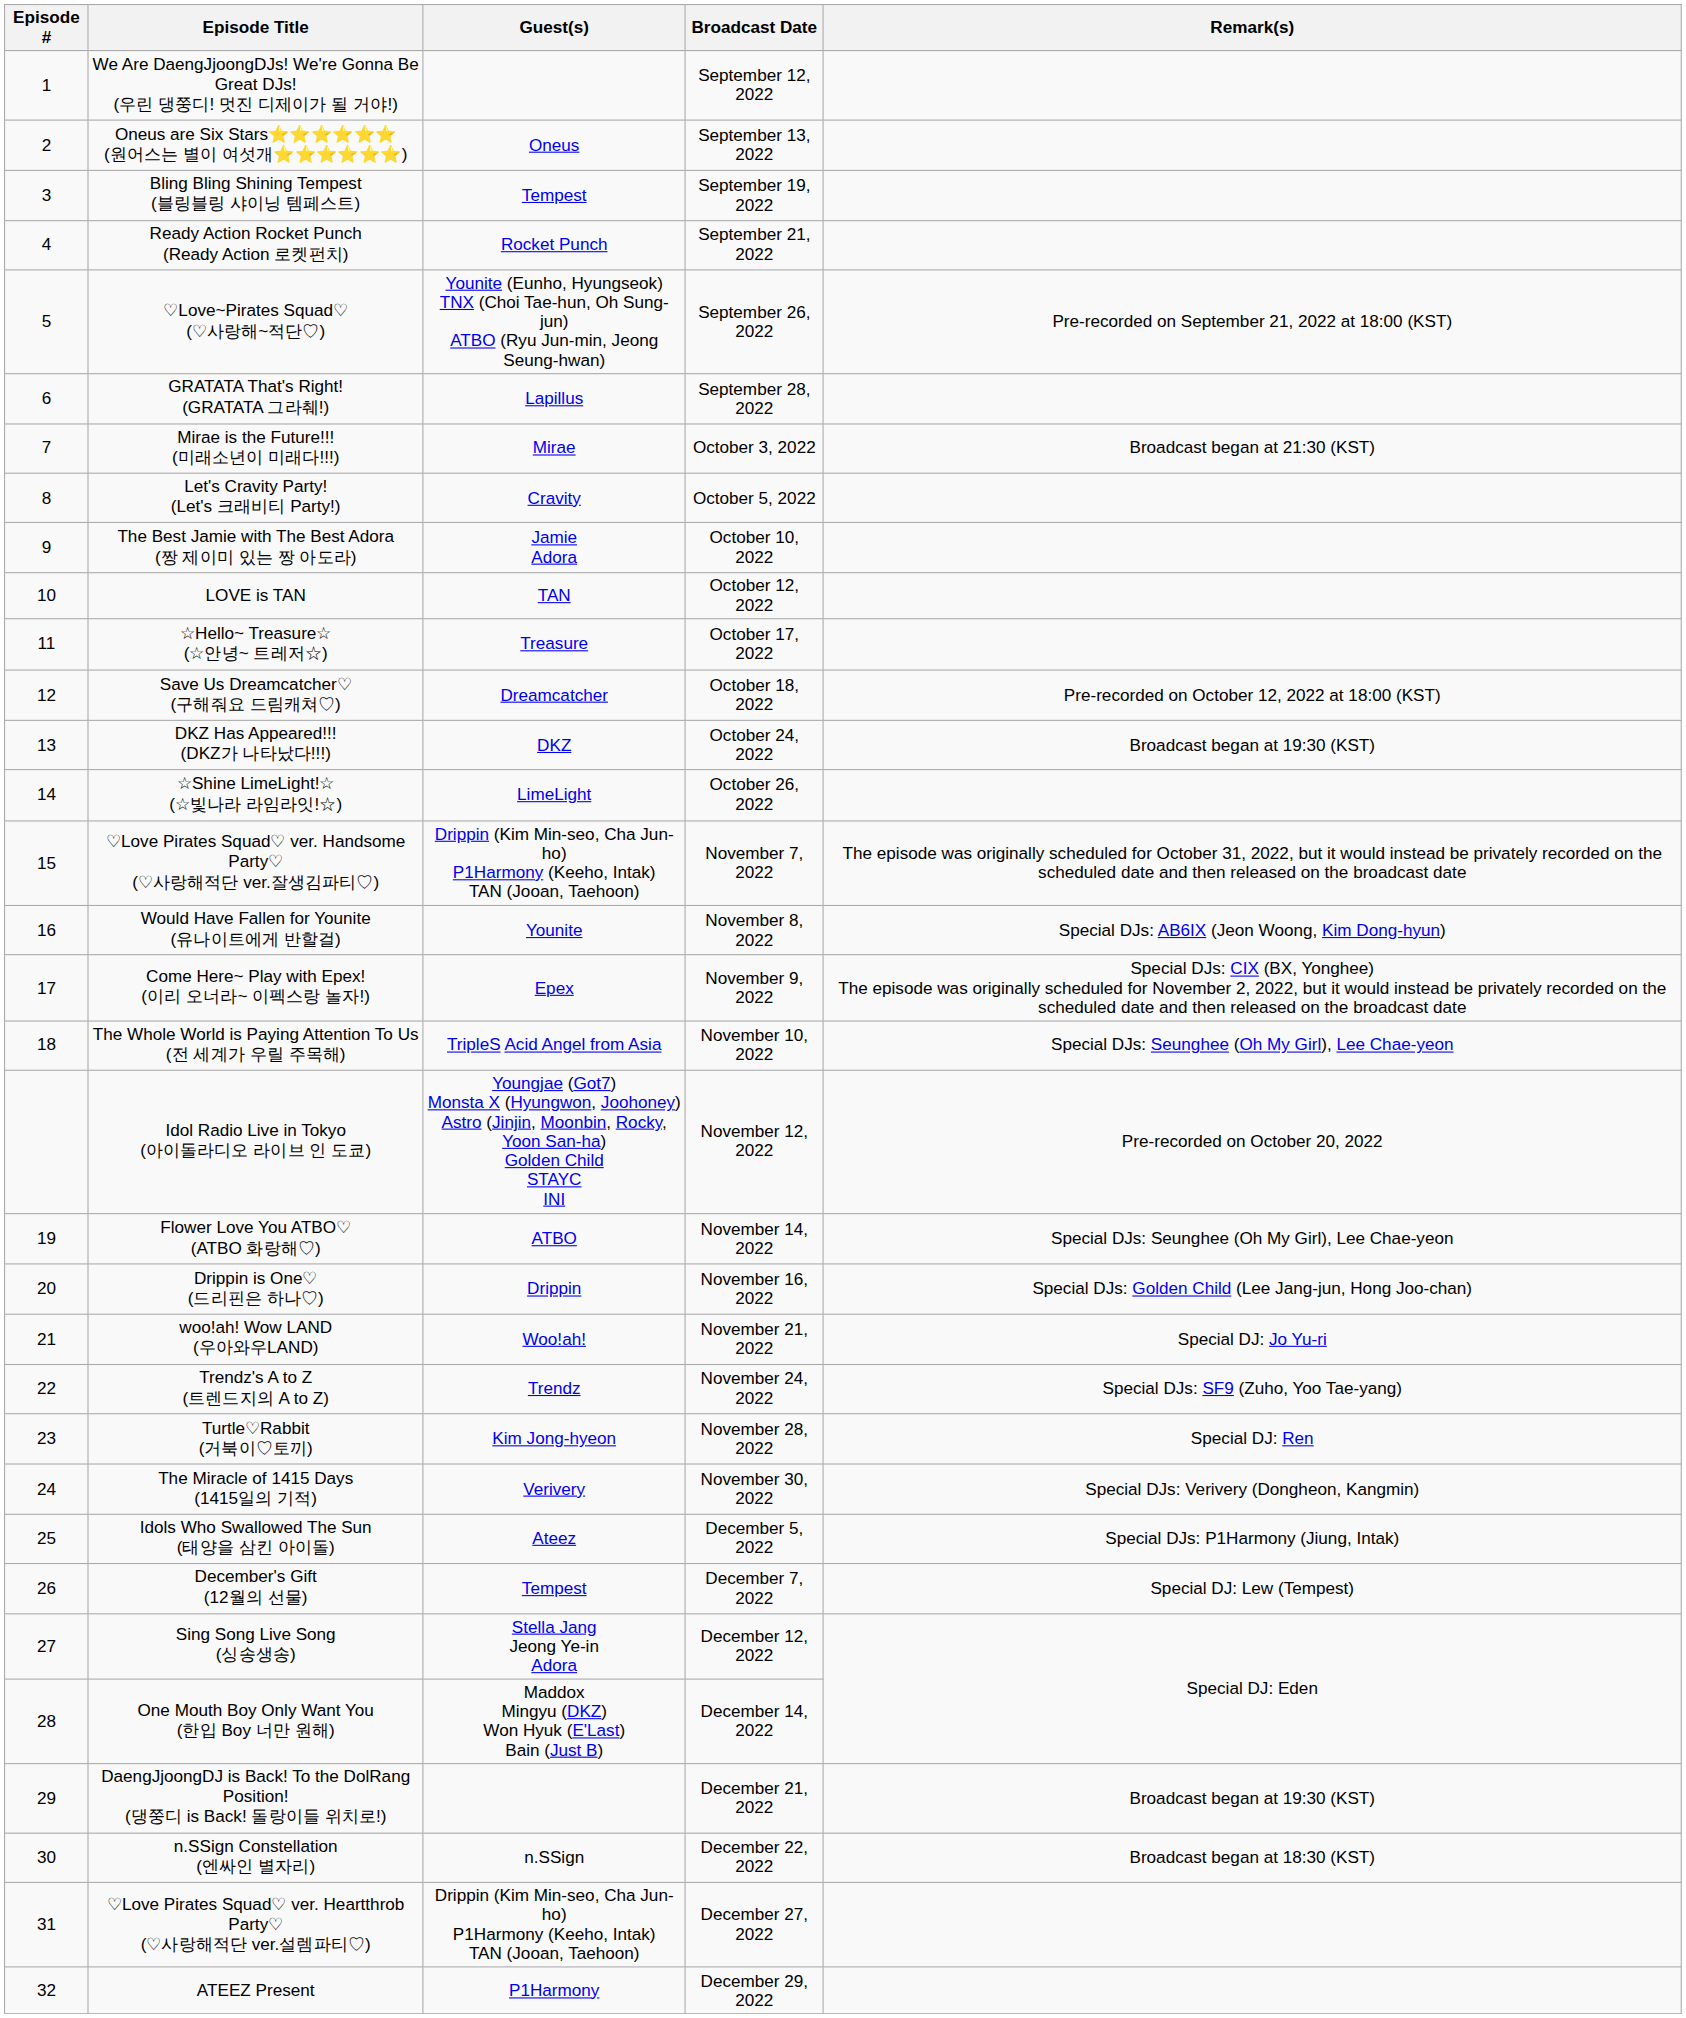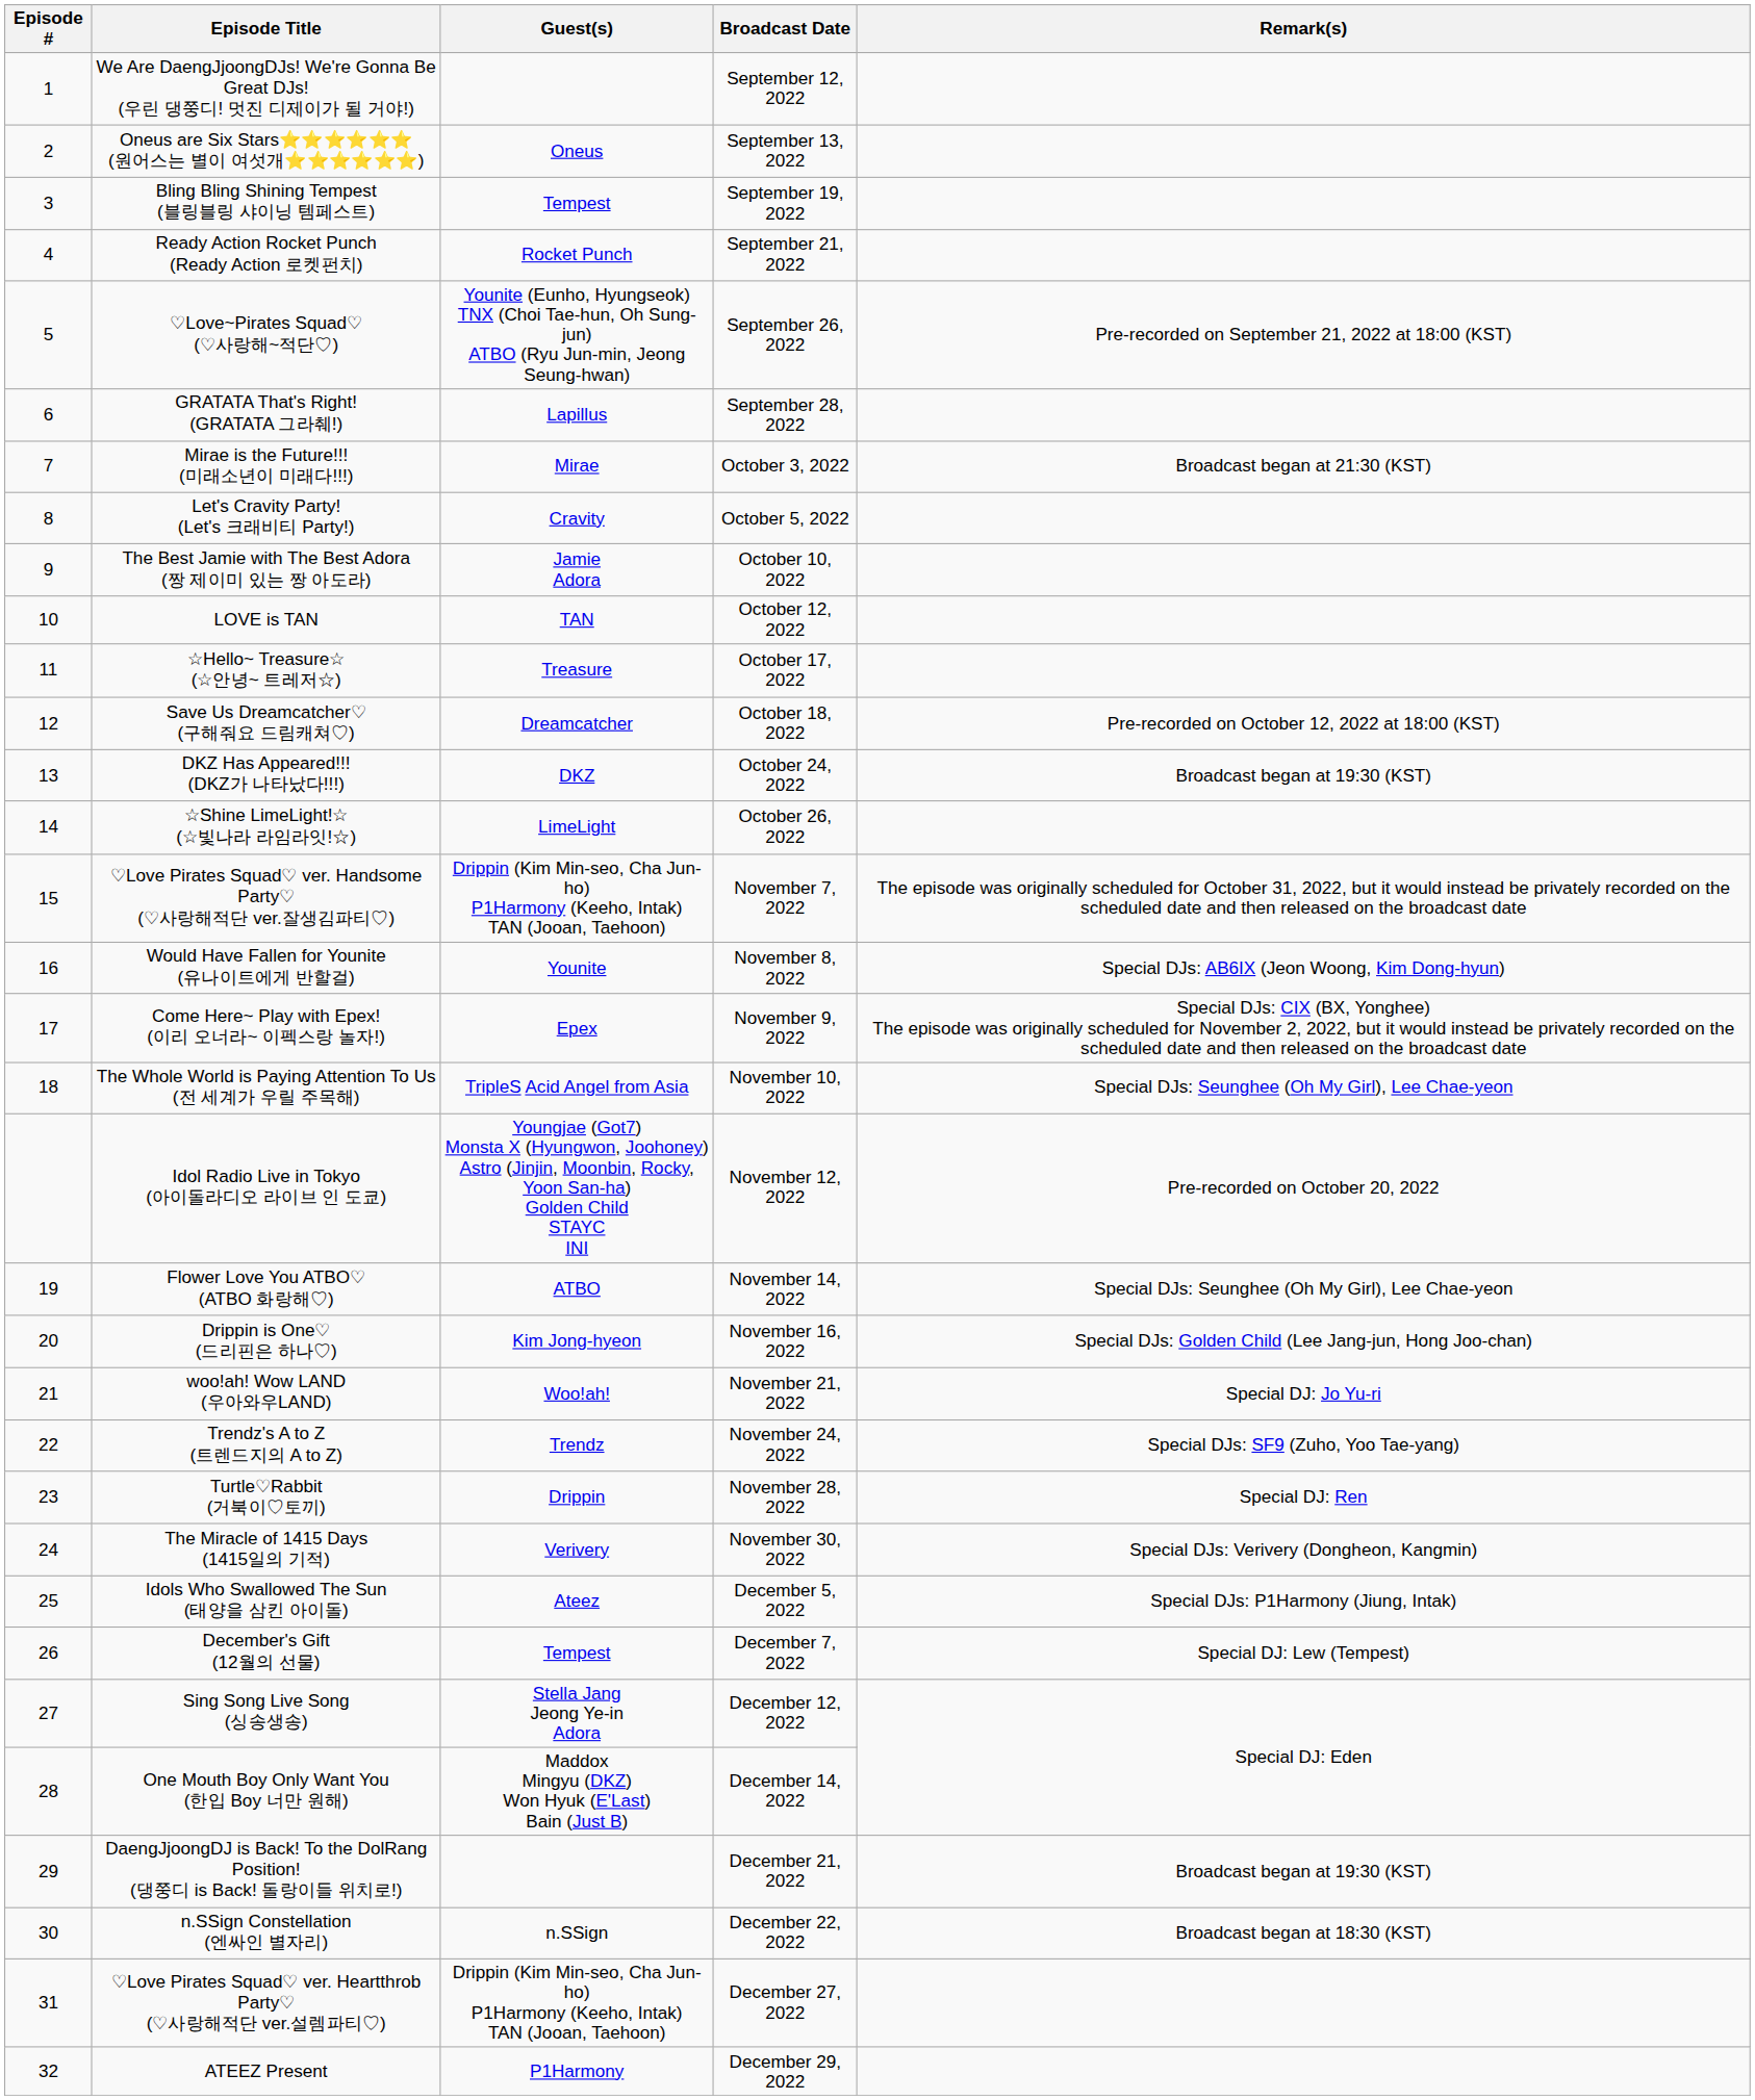Drippin is One♡ (드리핀은 하나♡) | Guest(s): Drippin -> Kim Jong-hyeon
Turtle♡Rabbit (거북이♡토끼) | Guest(s): Kim Jong-hyeon -> Drippin
